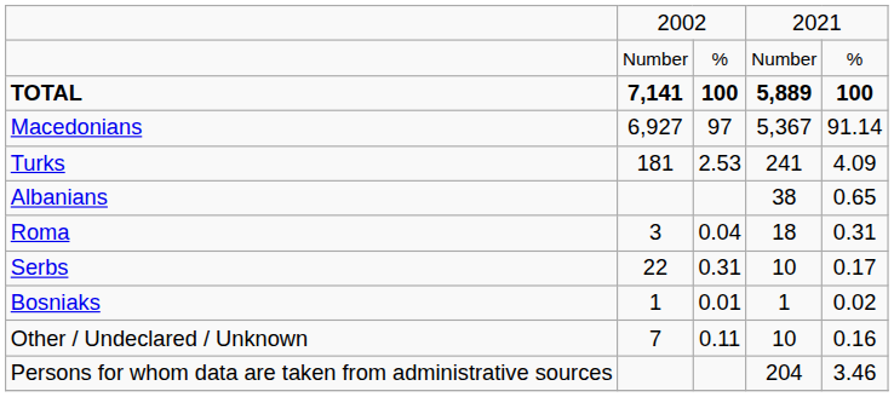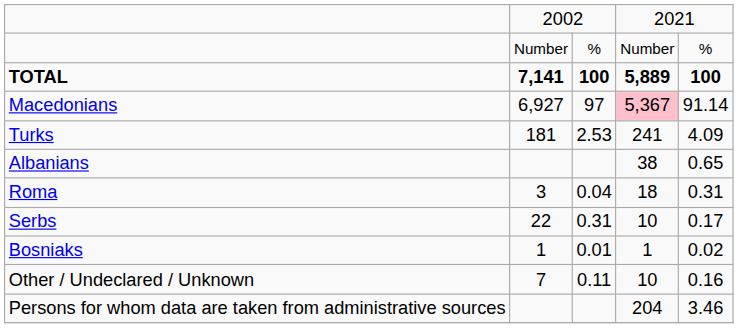Macedonians | column 4: no background -> pink background
